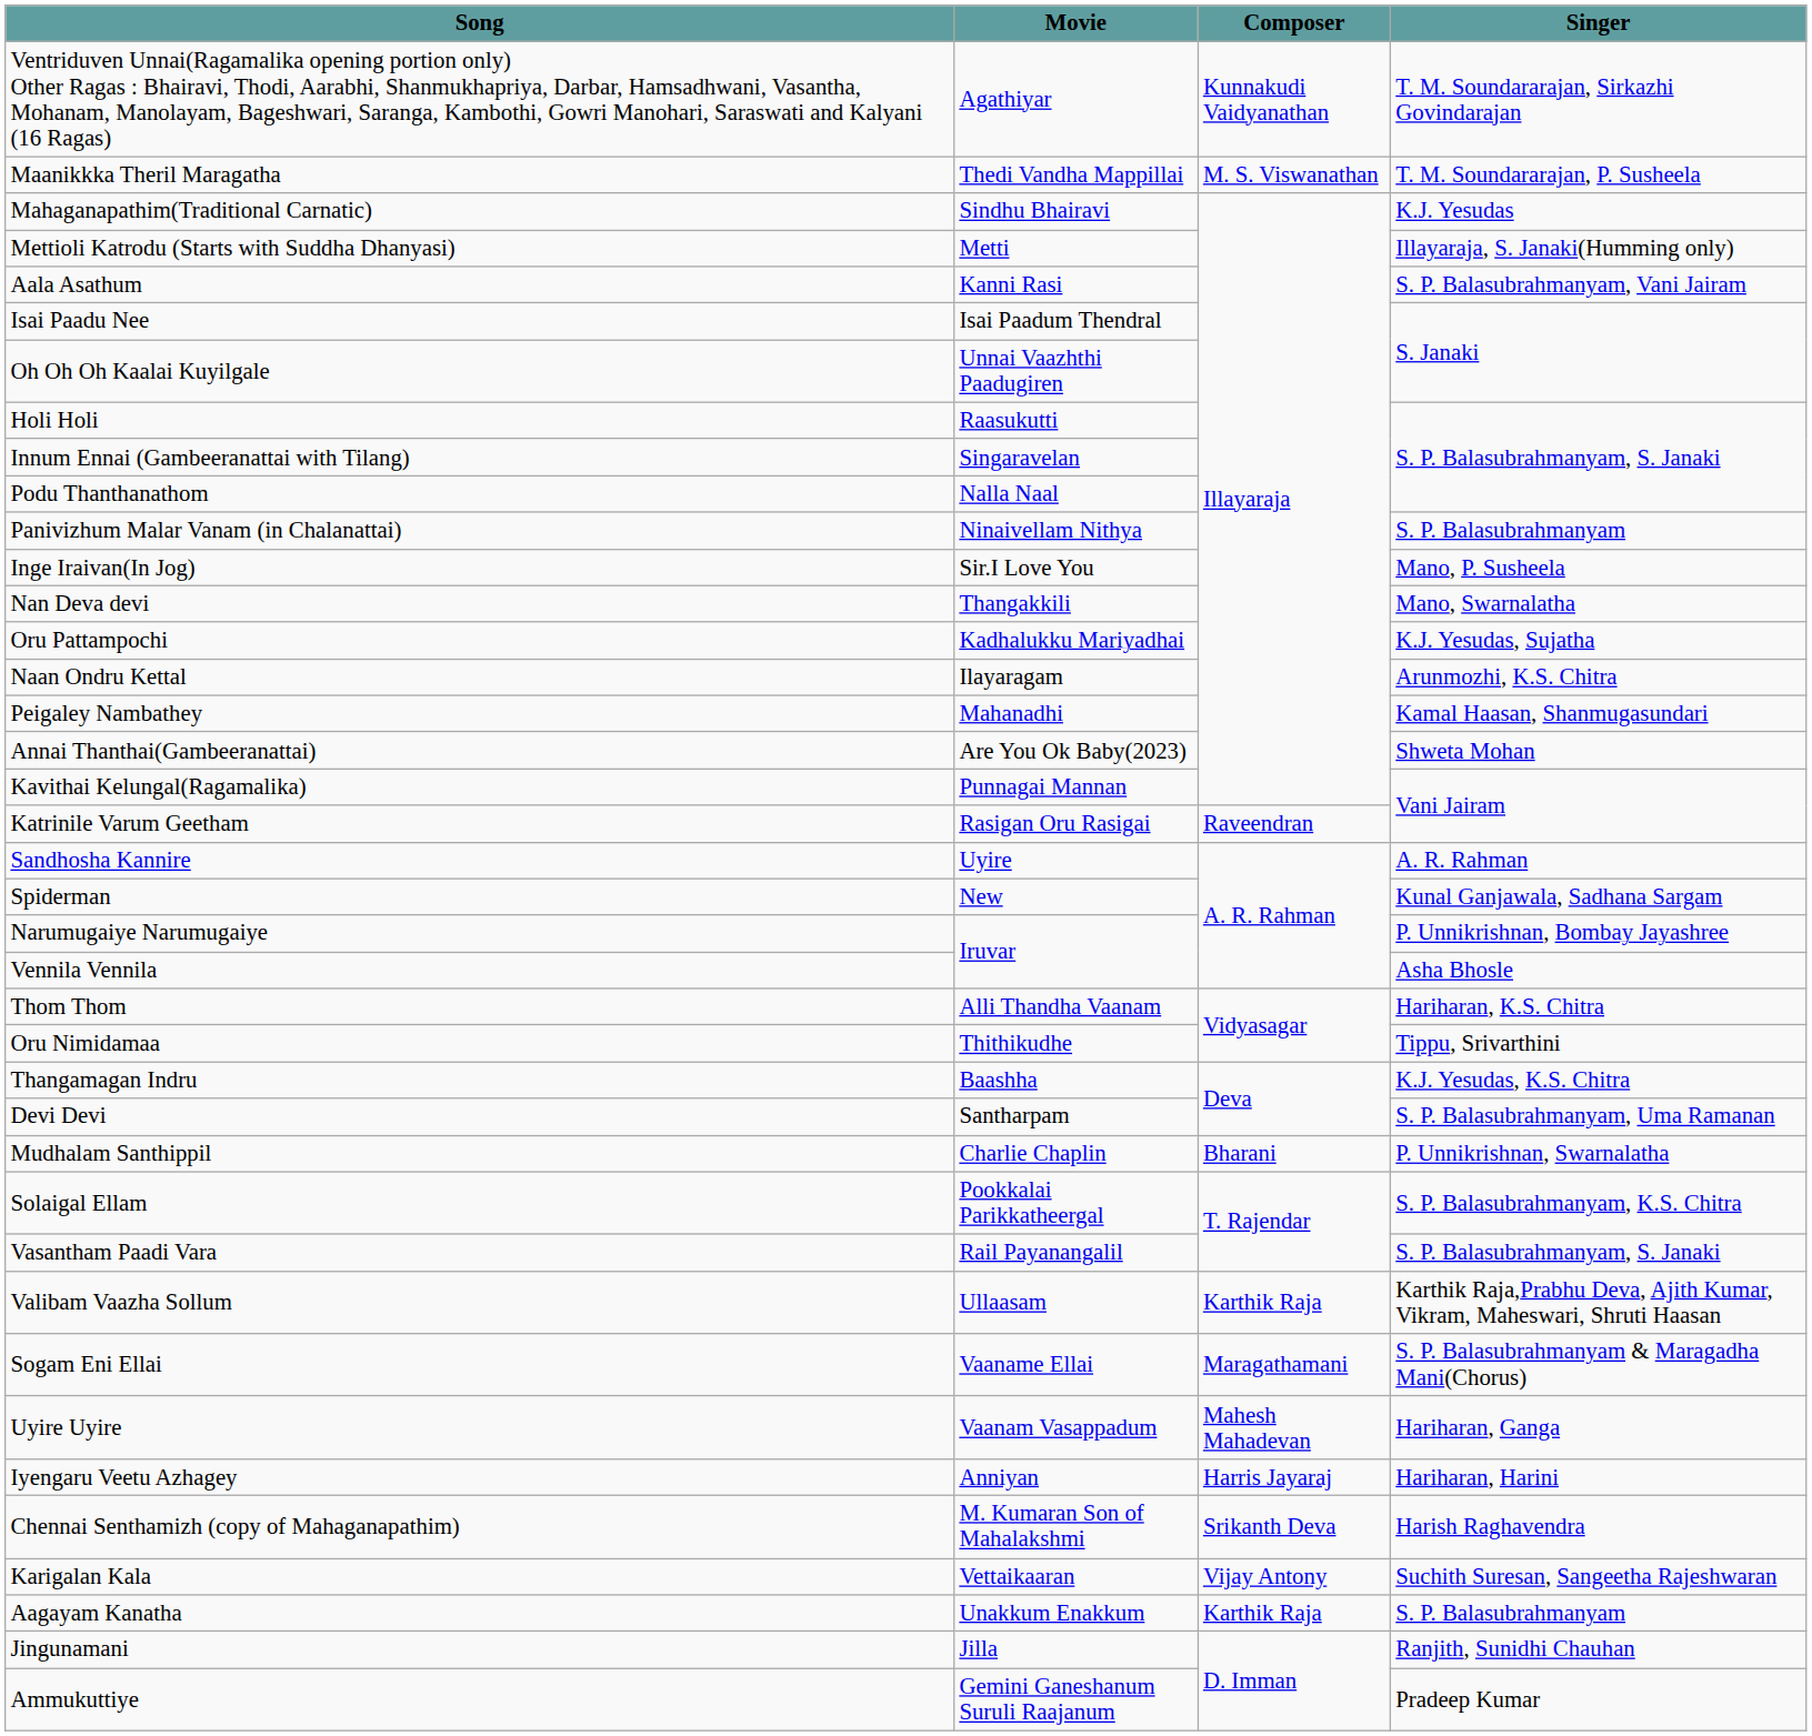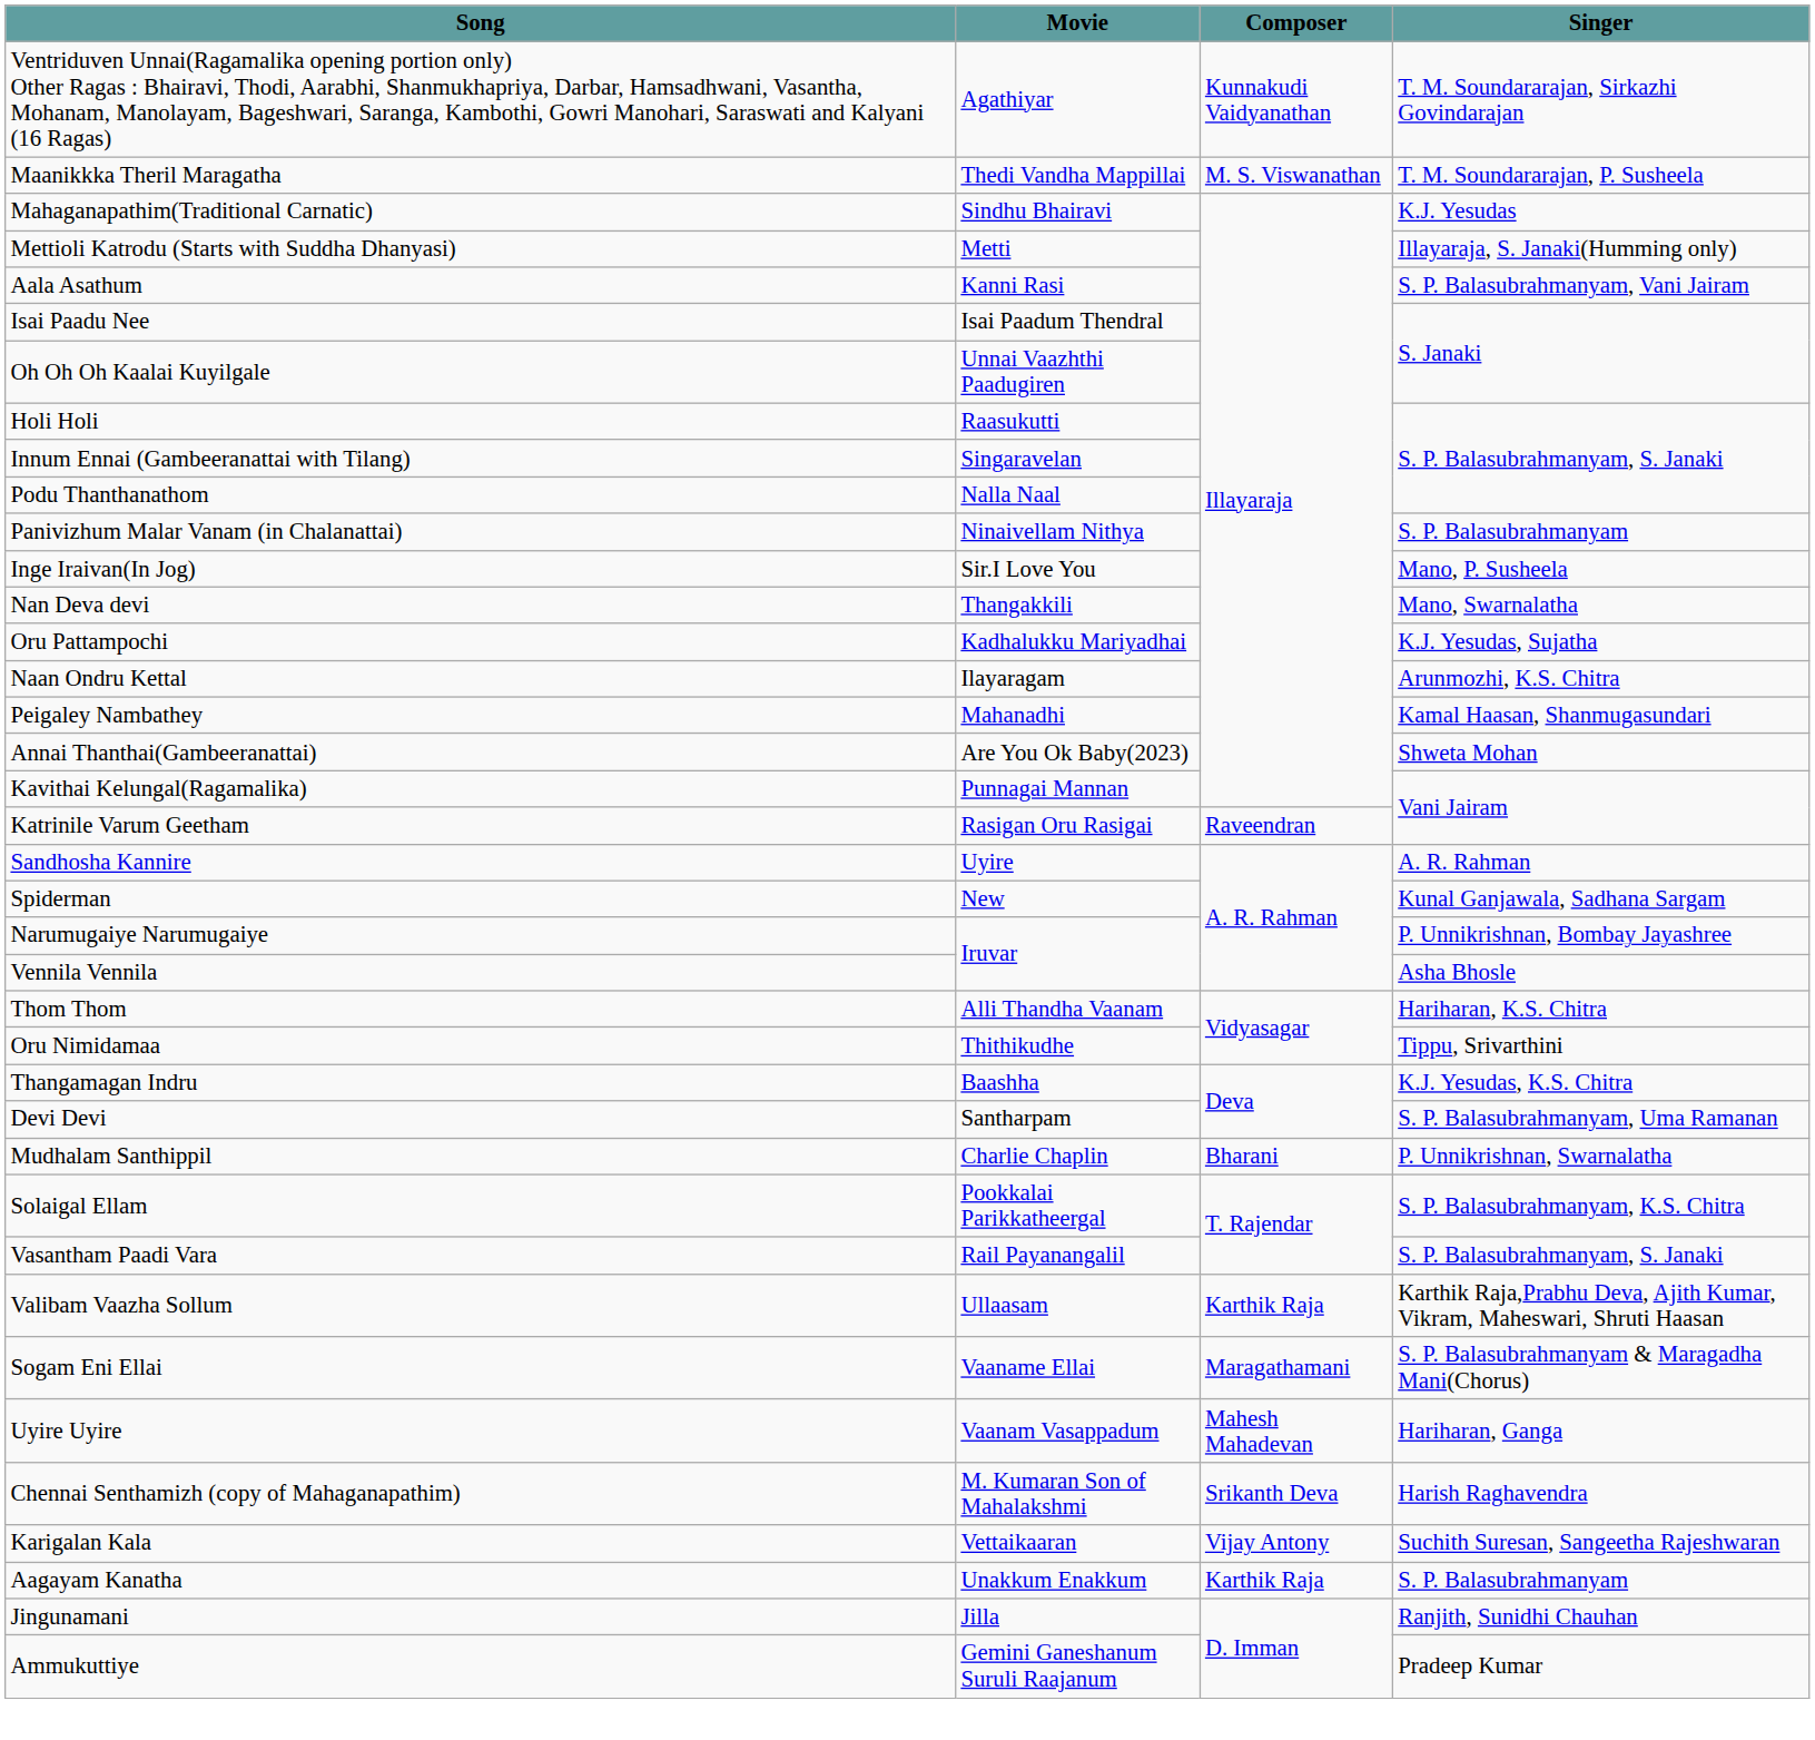- row: Iyengaru Veetu Azhagey | Anniyan | Harris Jayaraj | Hariharan, Harini
